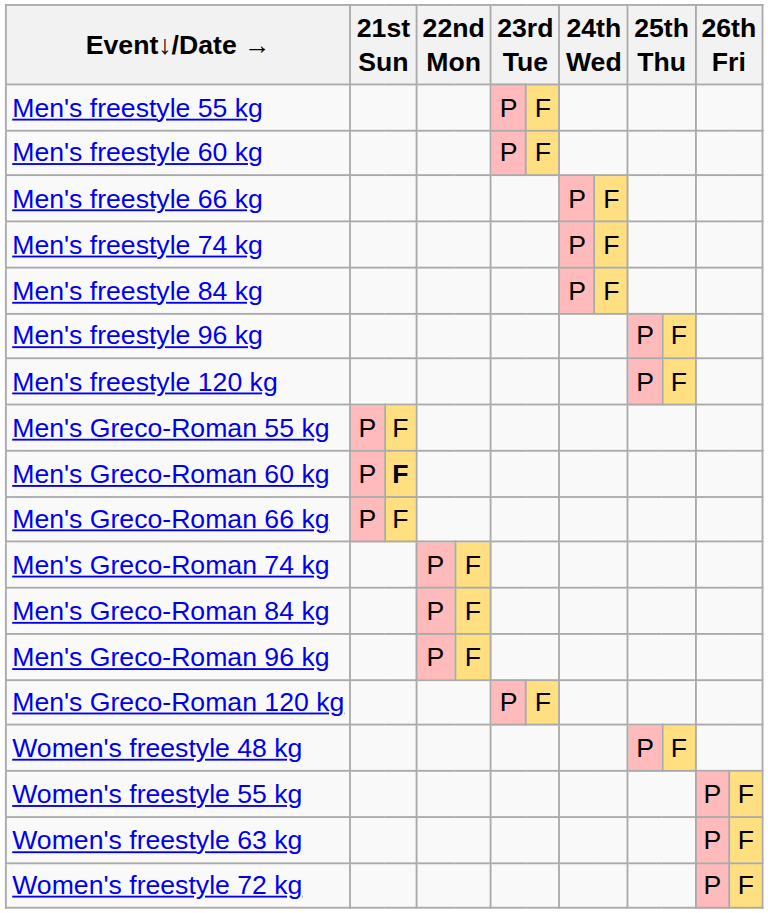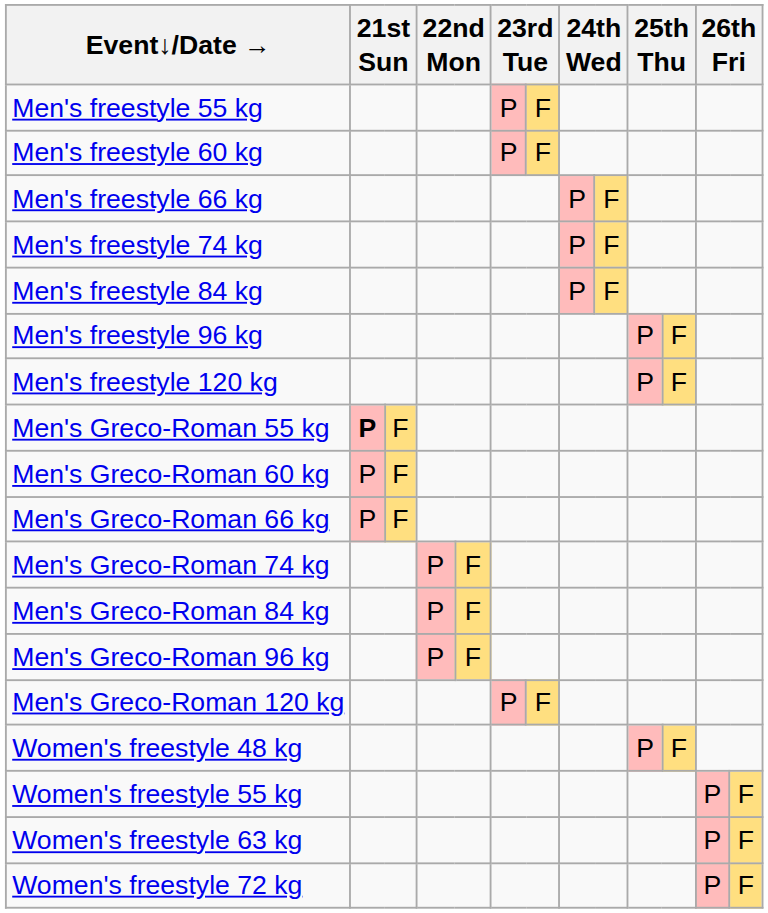Men's Greco-Roman 55 kg | column 2: normal -> bold
Men's Greco-Roman 60 kg | column 3: bold -> normal
